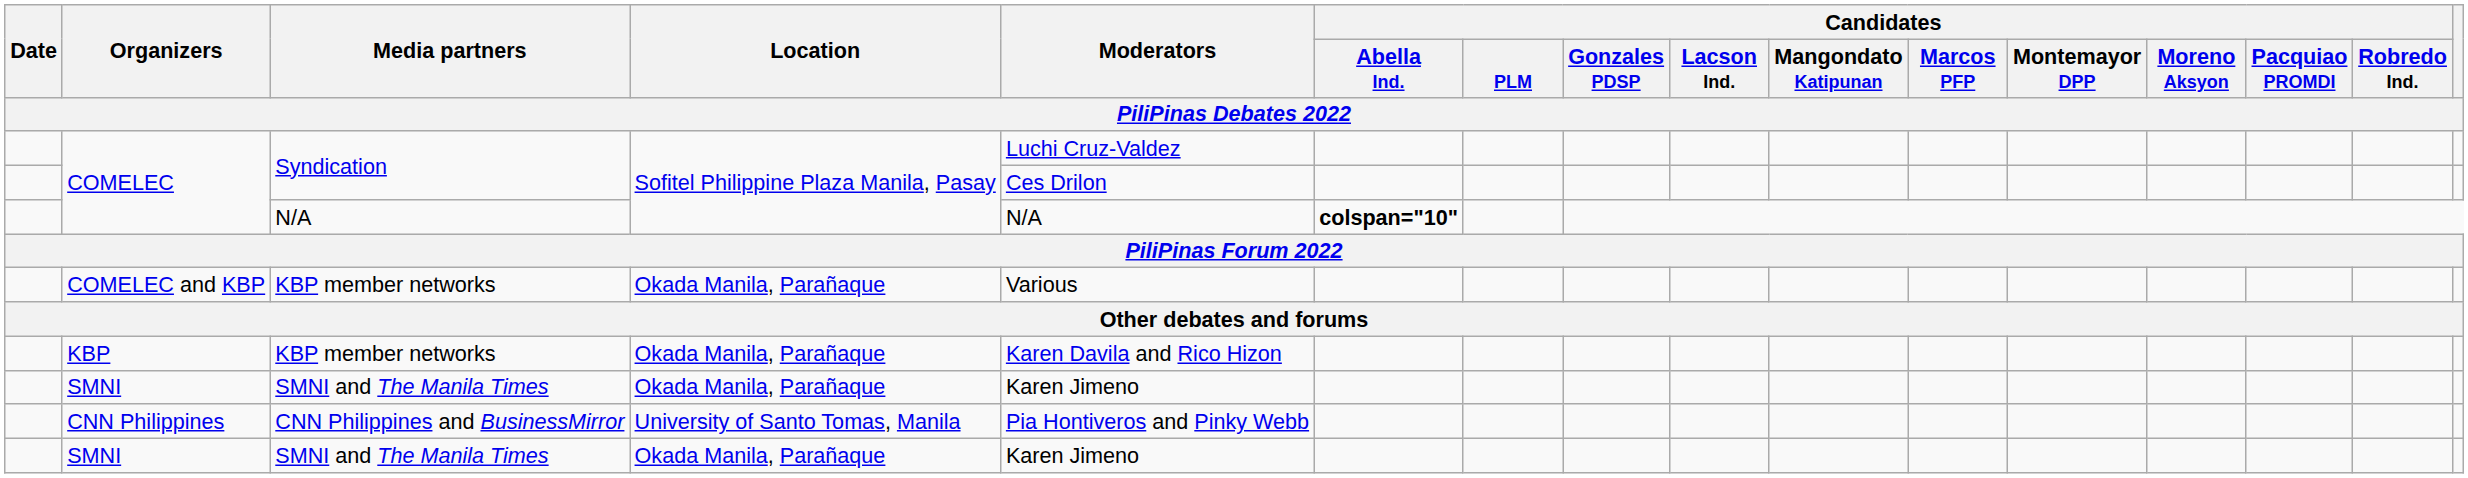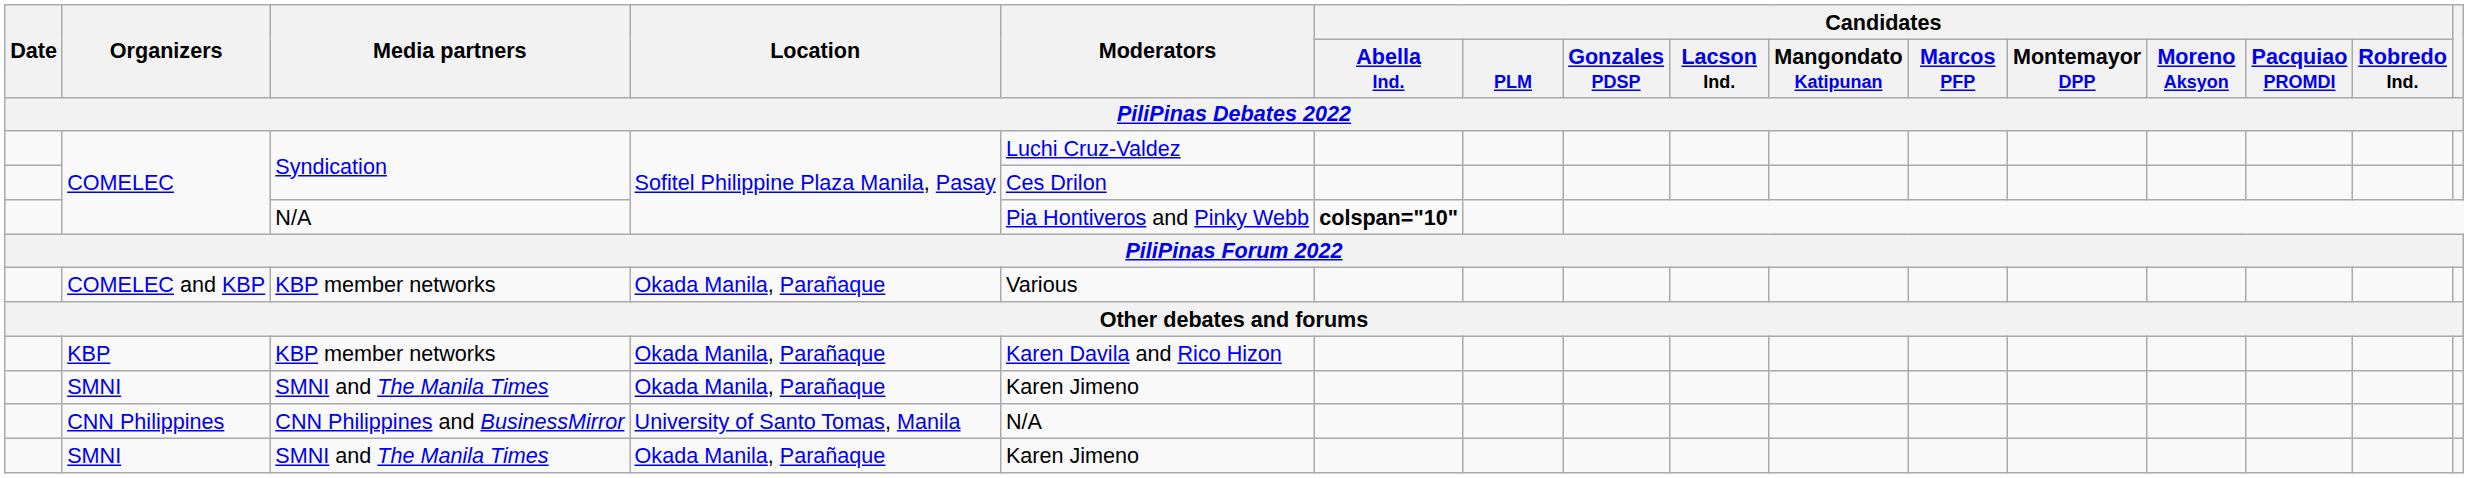COMELEC / N/A | Moderators: N/A -> Pia Hontiveros and Pinky Webb
CNN Philippines | Moderators: Pia Hontiveros and Pinky Webb -> N/A
